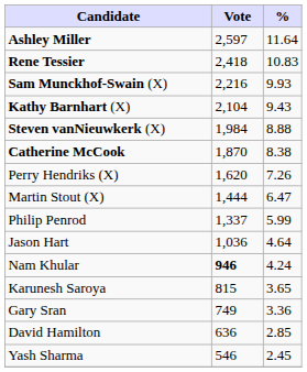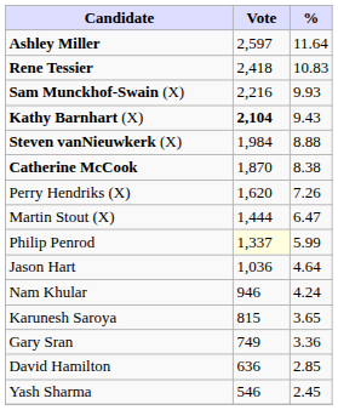Kathy Barnhart (X) | Vote: normal -> bold
Philip Penrod | Vote: no background -> lightyellow background
Nam Khular | Vote: bold -> normal
